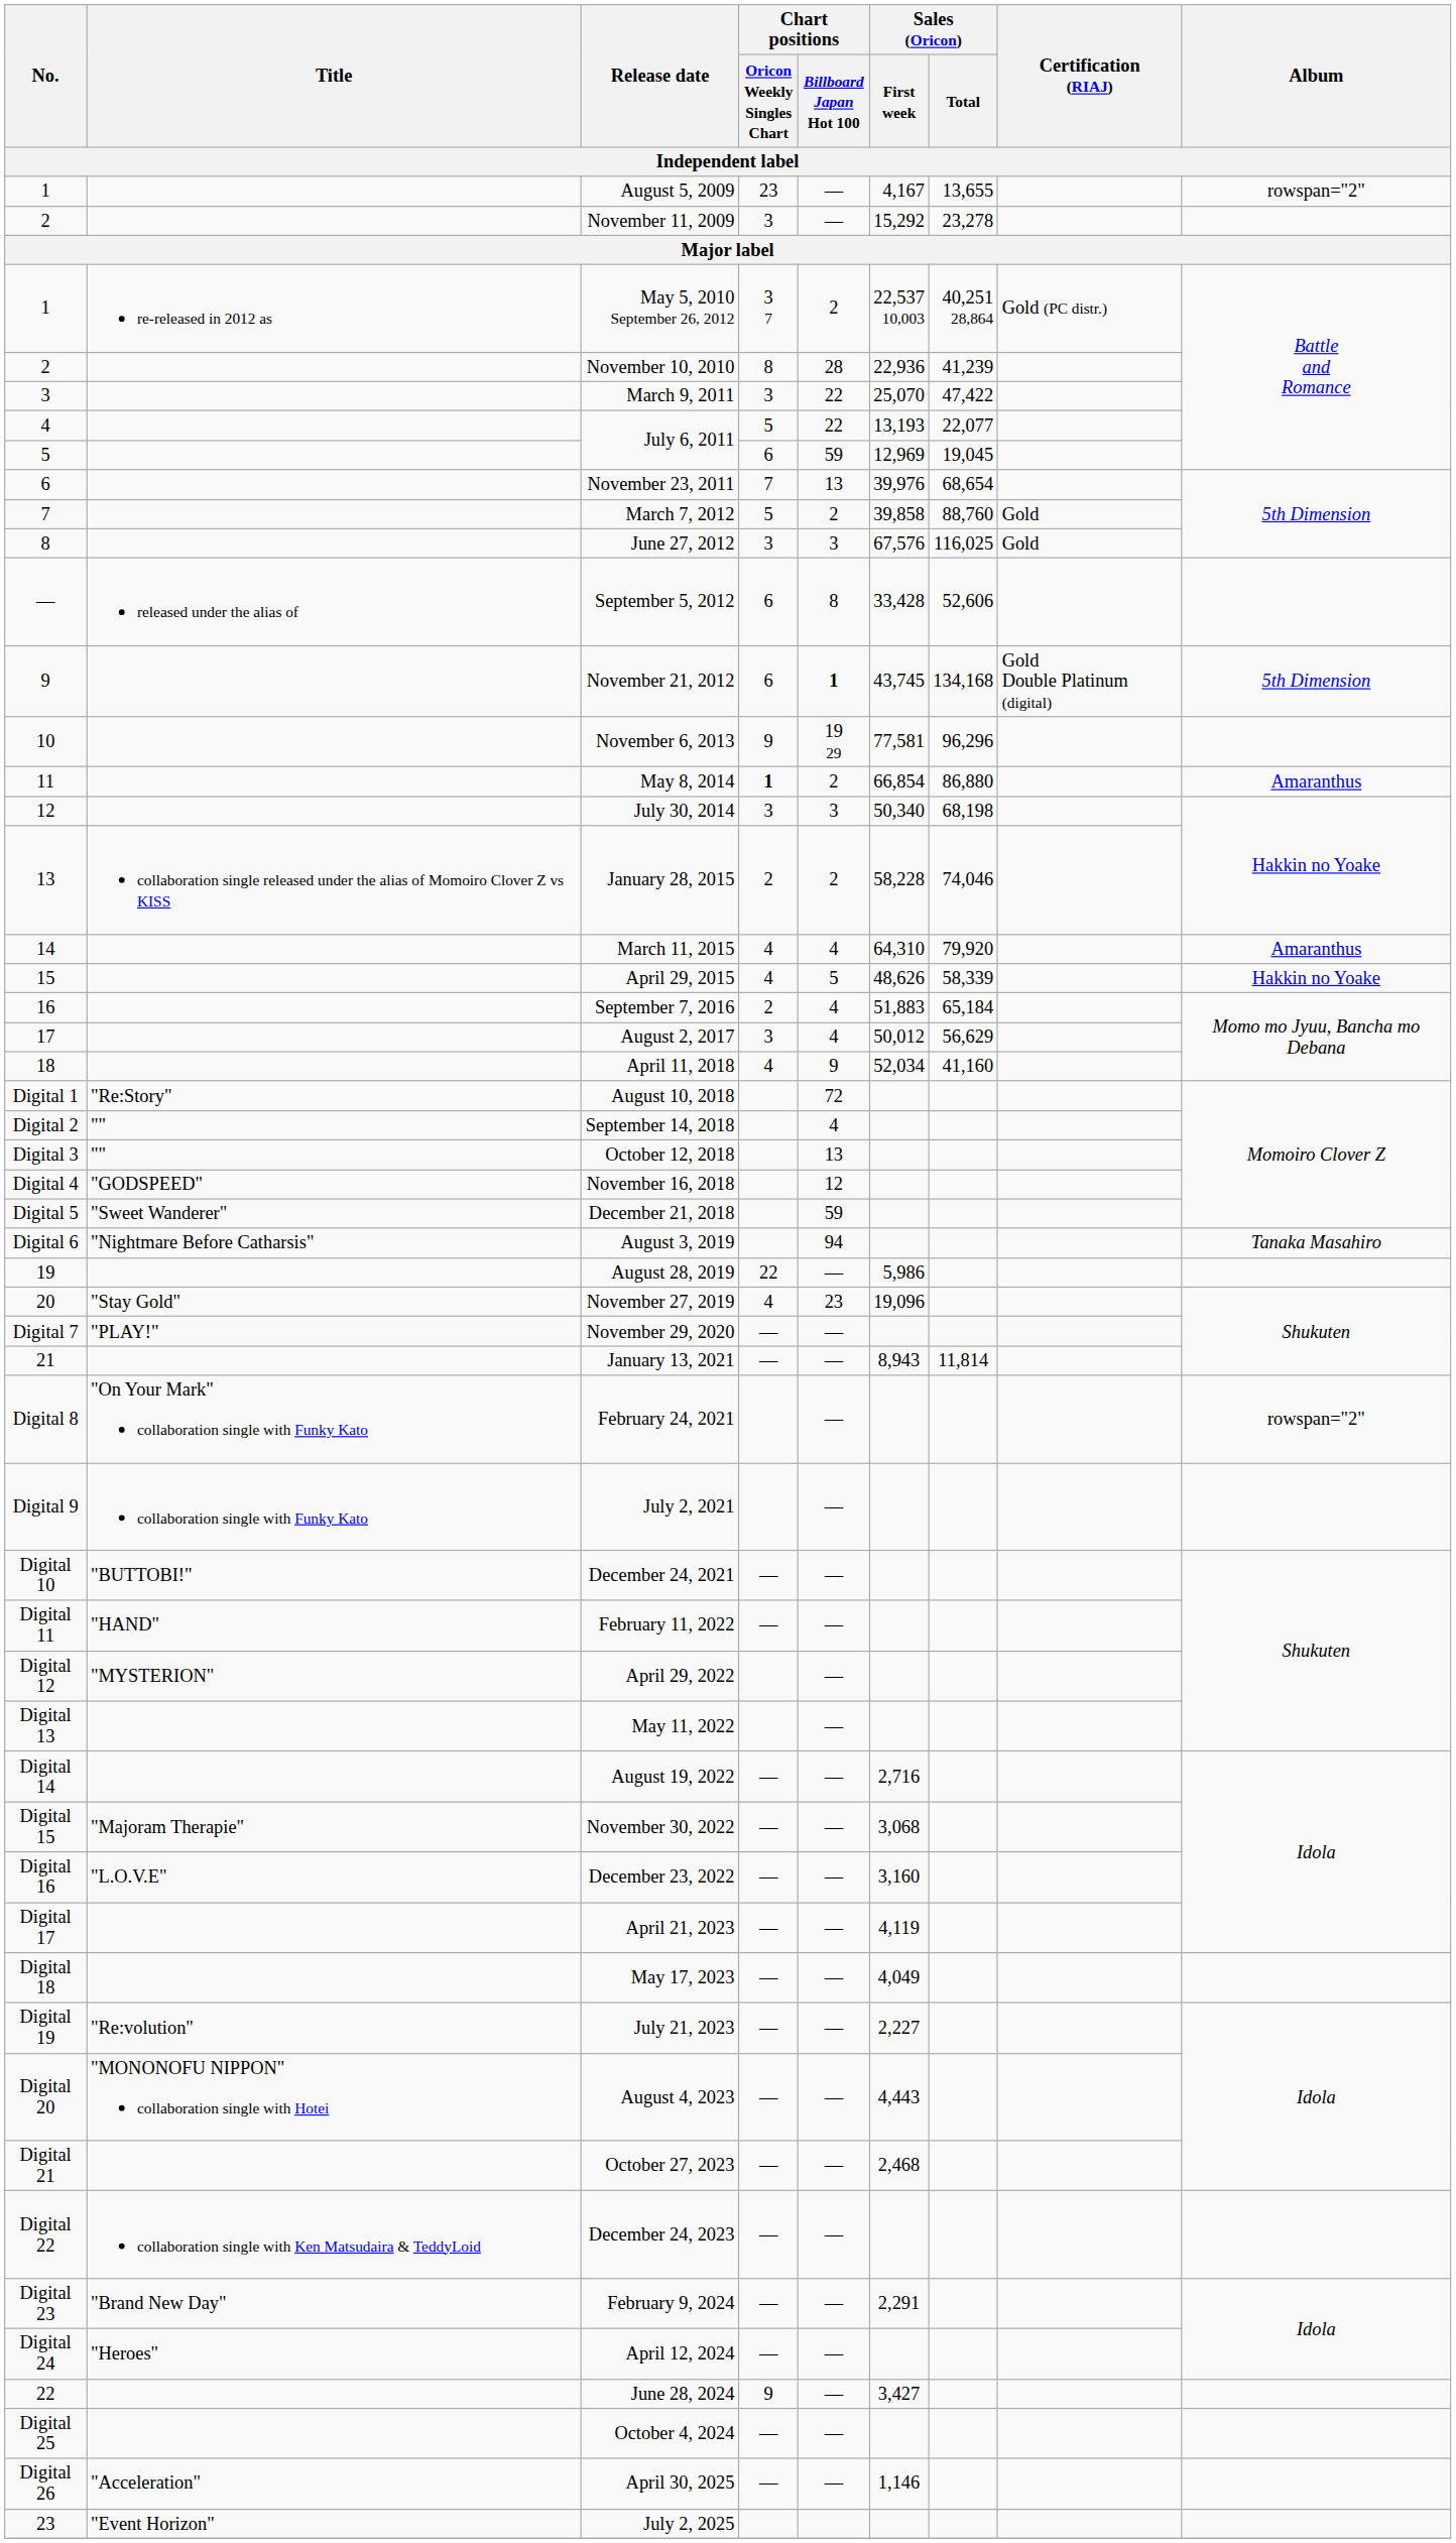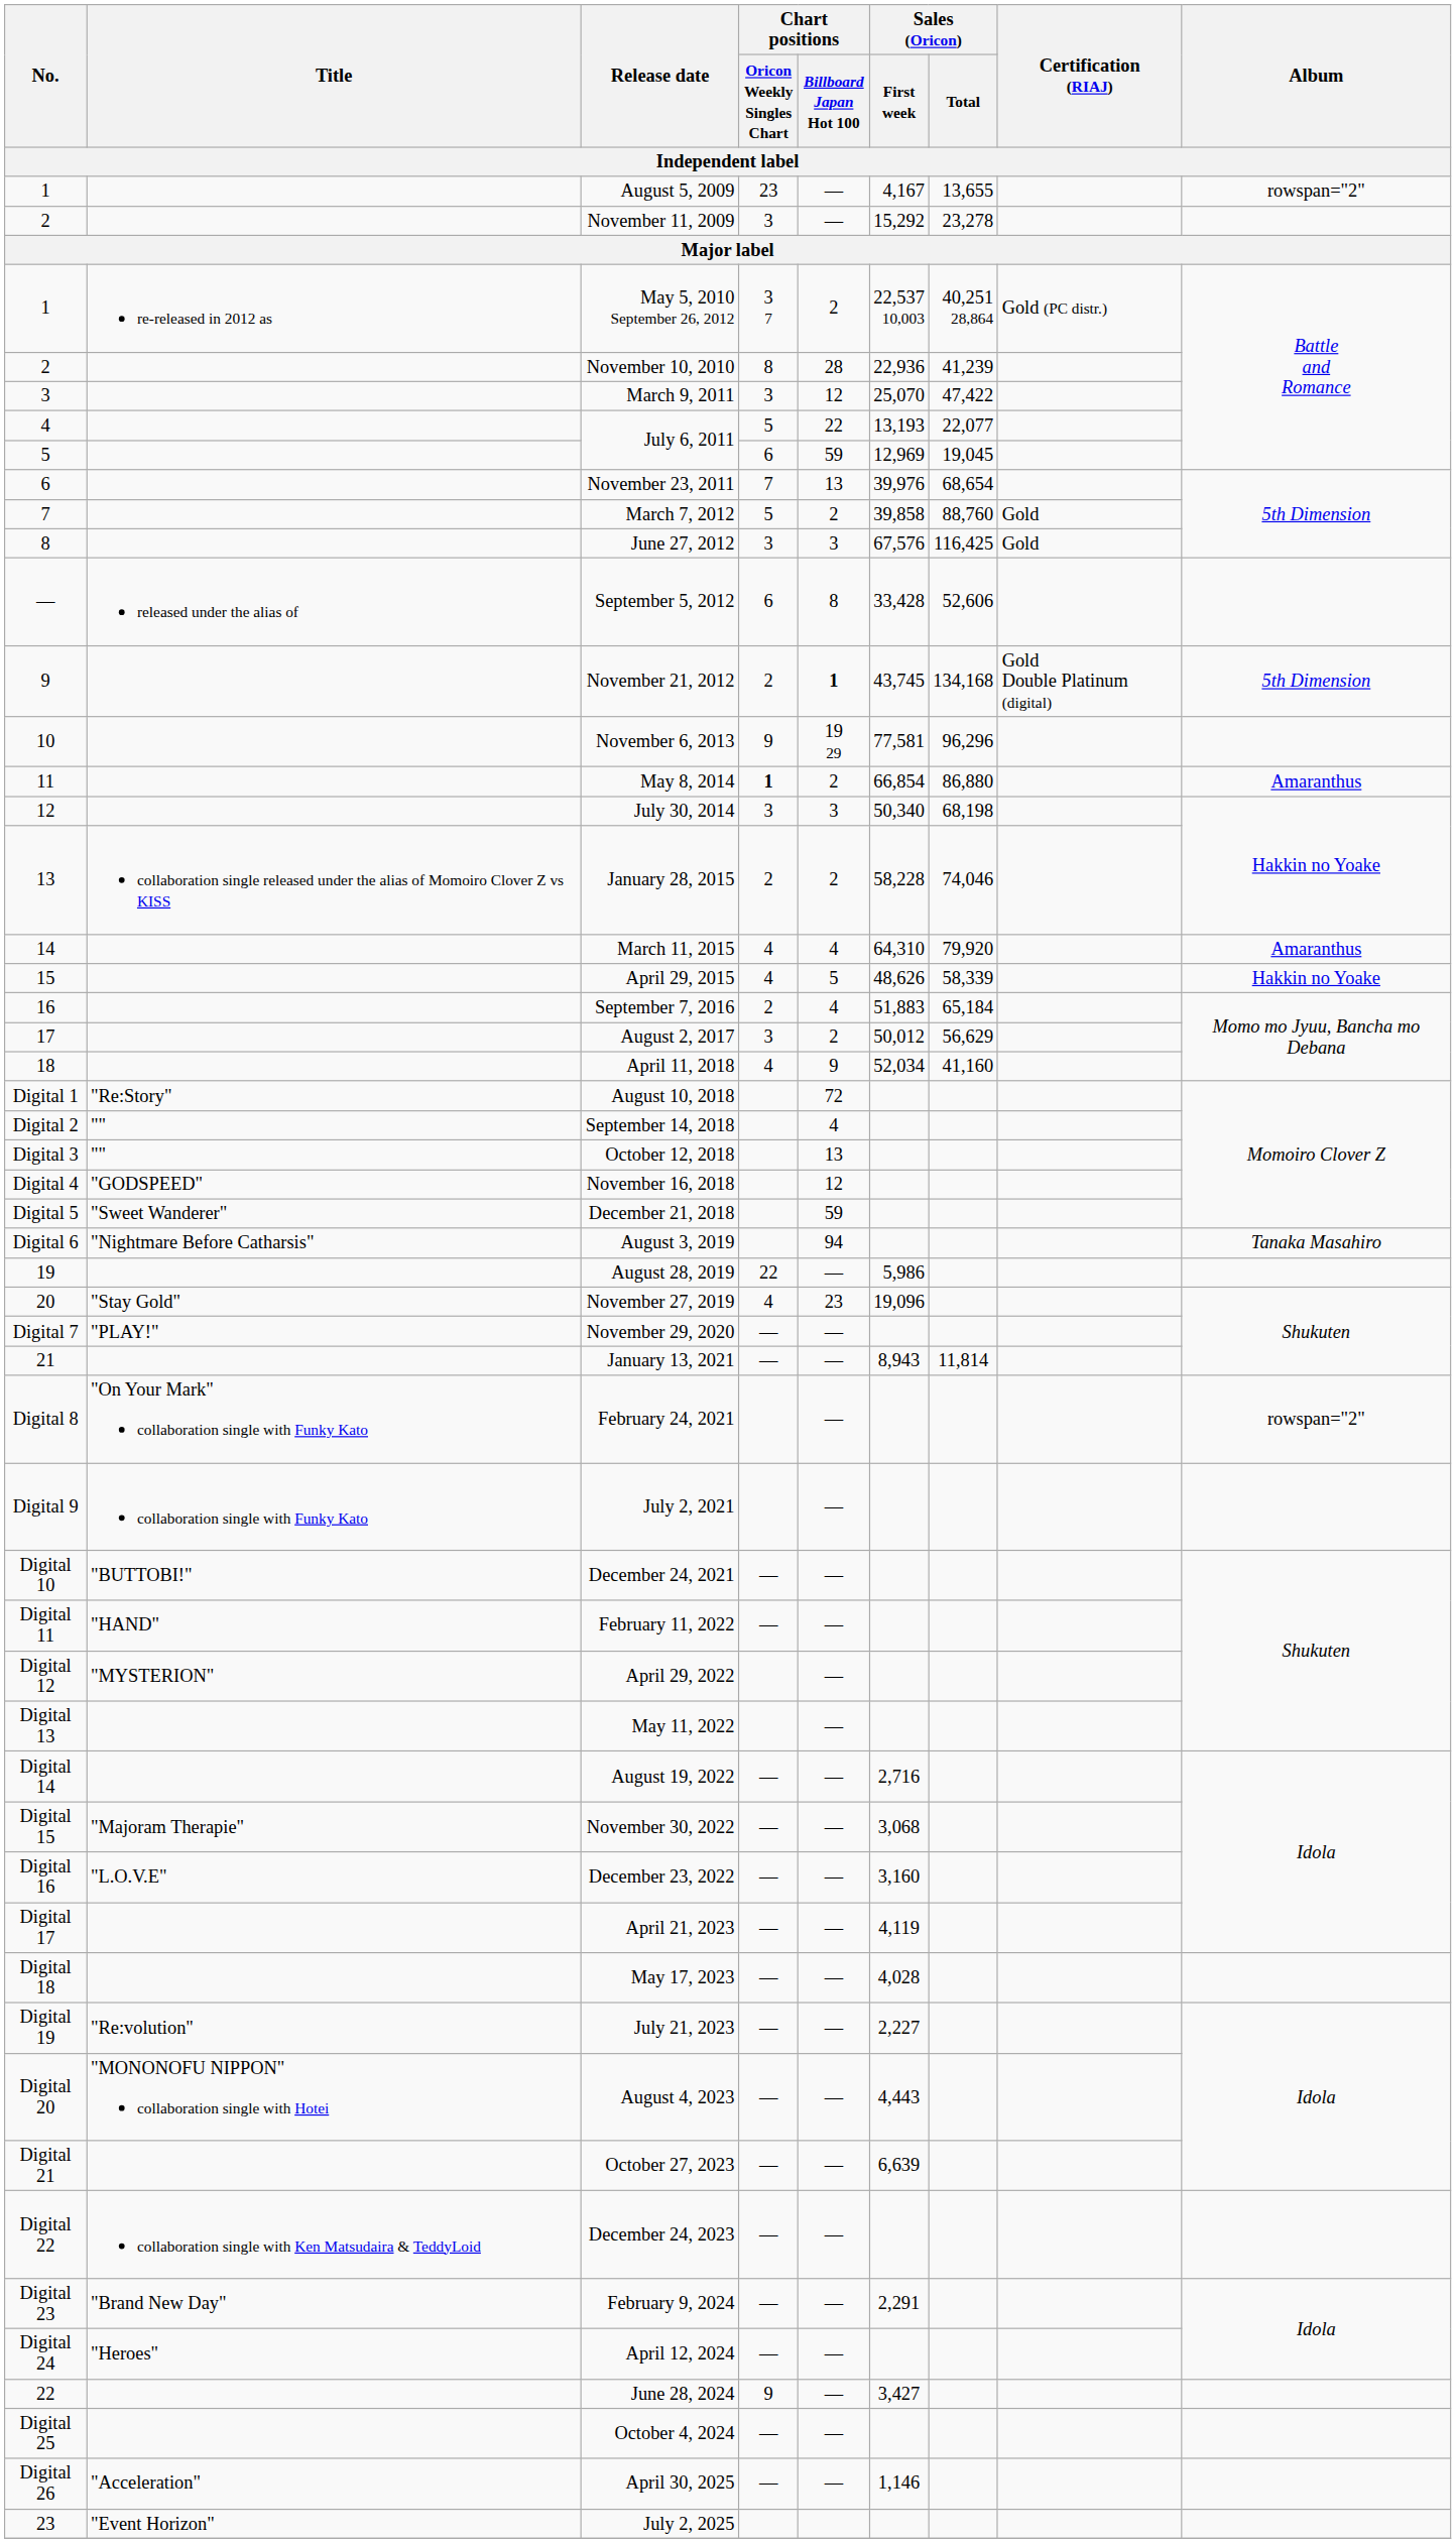March 9, 2011 | Chart positions / Billboard Japan Hot 100: 22 -> 12
June 27, 2012 | Sales (Oricon) / Total: 116,025 -> 116,425
November 21, 2012 | Chart positions / Oricon Weekly Singles Chart: 6 -> 2
August 2, 2017 | Chart positions / Billboard Japan Hot 100: 4 -> 2
May 17, 2023 | Sales (Oricon) / First week: 4,049 -> 4,028
October 27, 2023 | Sales (Oricon) / First week: 2,468 -> 6,639
